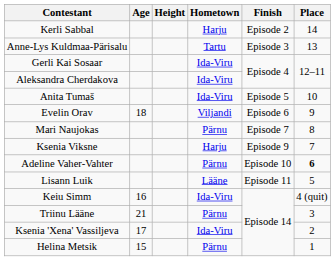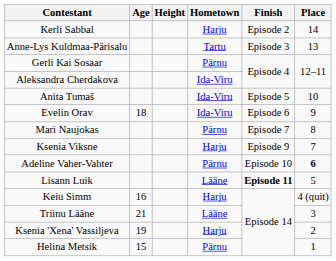Gerli Kai Sosaar | Hometown: Ida-Viru -> Pärnu
Evelin Orav | Hometown: Viljandi -> Ida-Viru
Lisann Luik | Finish: normal -> bold
Keiu Simm | Hometown: Ida-Viru -> Harju
Triinu Lääne | Hometown: Pärnu -> Lääne
Ksenia 'Xena' Vassiljeva | Age: 17 -> 19
Ksenia 'Xena' Vassiljeva | Hometown: Ida-Viru -> Harju
